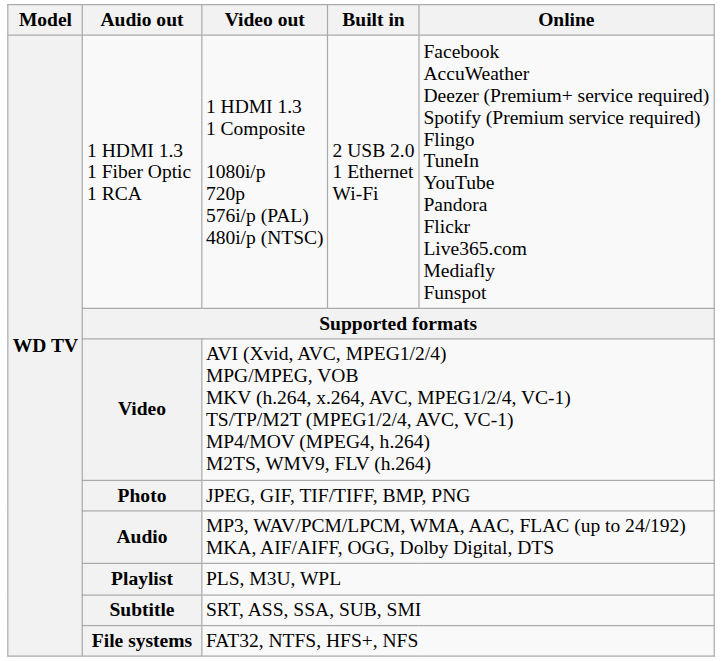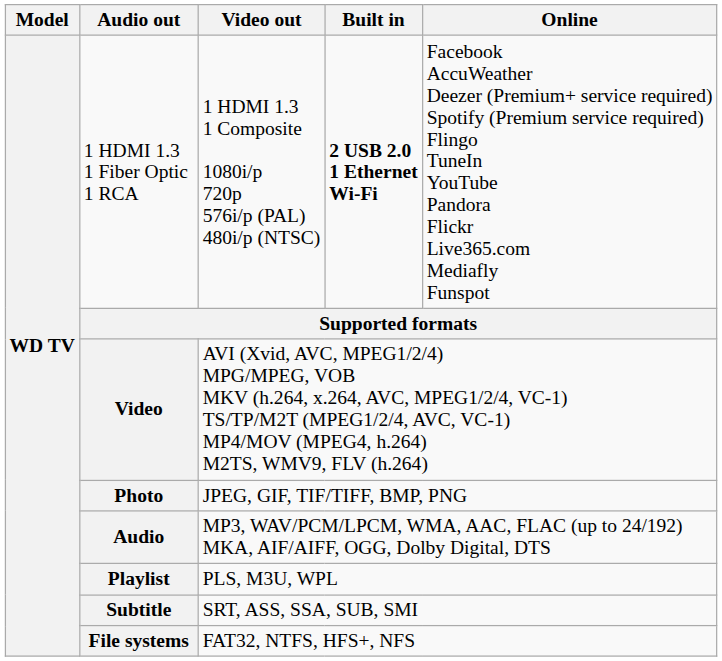1 HDMI 1.3 1 Fiber Optic 1 RCA | Built in: normal -> bold
